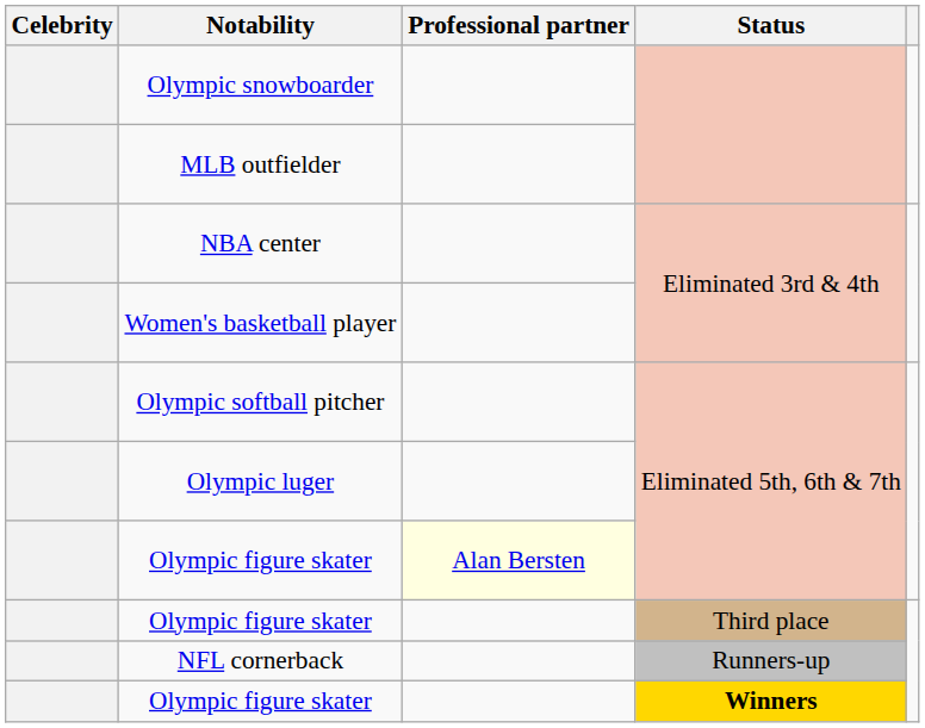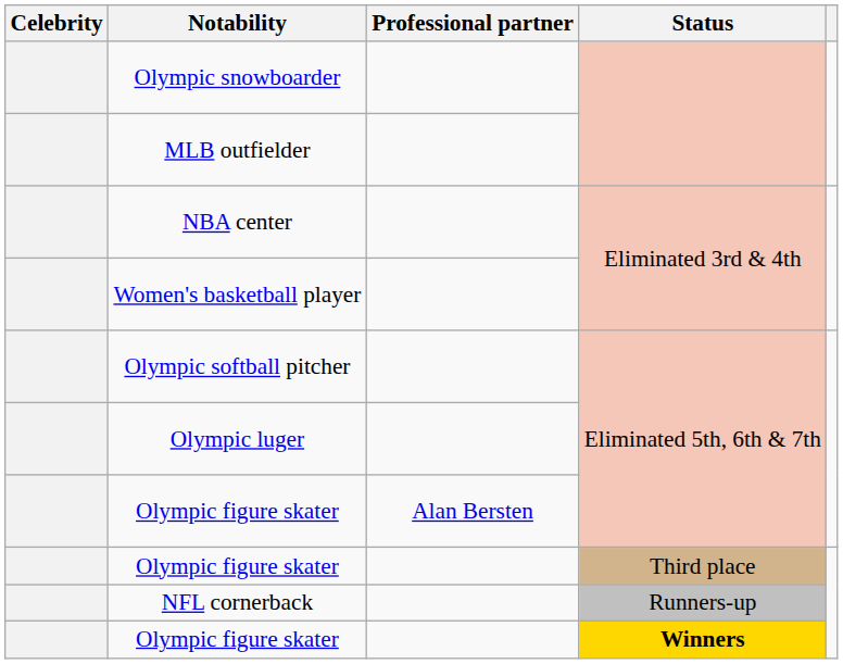Olympic figure skater / Eliminated 5th, 6th & 7th | Professional partner: lightyellow background -> no background
